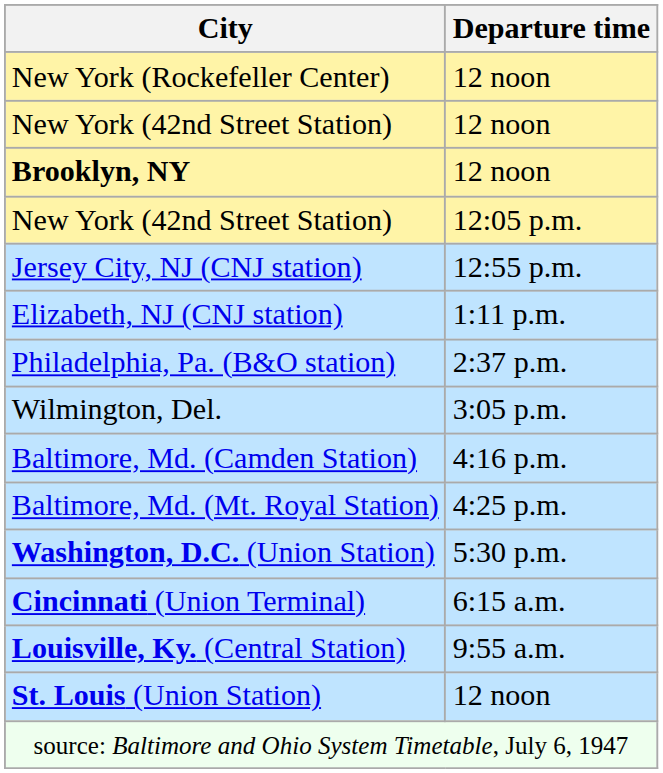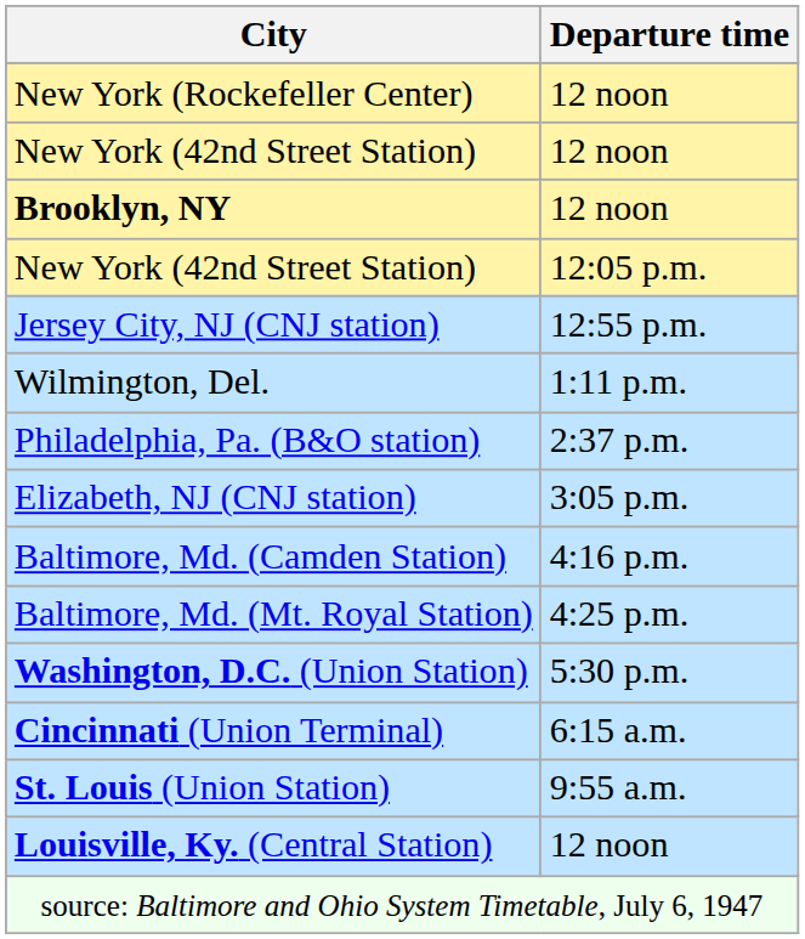row 7 | City: Elizabeth, NJ (CNJ station) -> Wilmington, Del.
row 9 | City: Wilmington, Del. -> Elizabeth, NJ (CNJ station)
row 14 | City: Louisville, Ky. (Central Station) -> St. Louis (Union Station)
row 15 | City: St. Louis (Union Station) -> Louisville, Ky. (Central Station)
